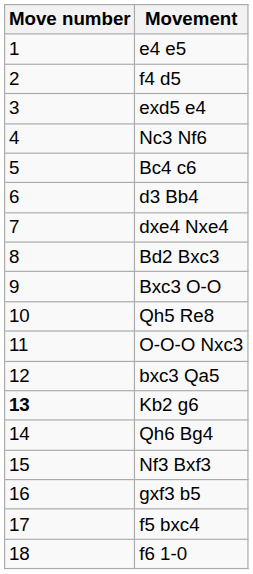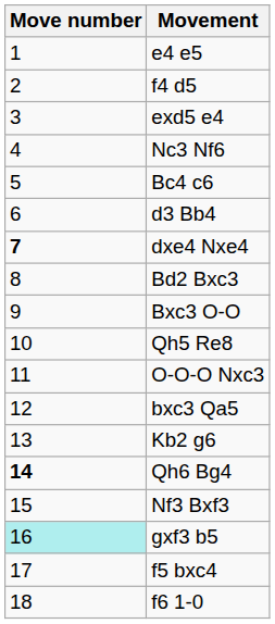dxe4 Nxe4 | Move number: normal -> bold
Kb2 g6 | Move number: bold -> normal
Qh6 Bg4 | Move number: normal -> bold
gxf3 b5 | Move number: no background -> paleturquoise background
